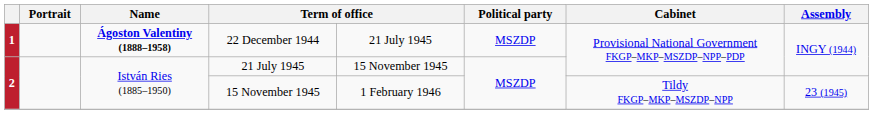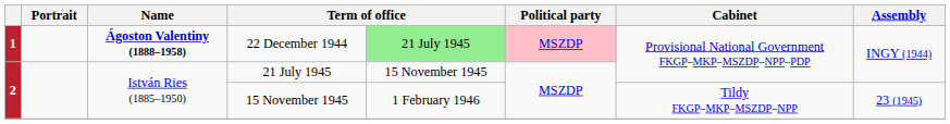22 December 1944 | column 5: no background -> lightgreen background
22 December 1944 | Political party: no background -> pink background
